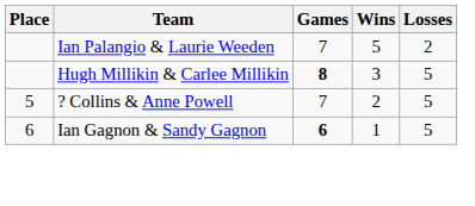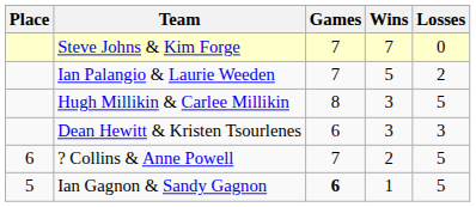+ row: Steve Johns & Kim Forge | 7 | 7 | 0
Hugh Millikin & Carlee Millikin | Games: bold -> normal
+ row: Dean Hewitt & Kristen Tsourlenes | 6 | 3 | 3
? Collins & Anne Powell | Place: 5 -> 6
Ian Gagnon & Sandy Gagnon | Place: 6 -> 5
